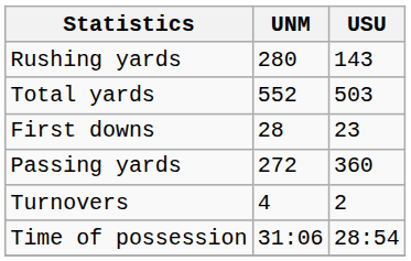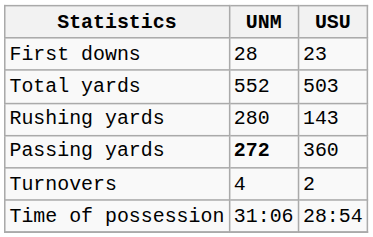rows swapped: First downs <-> Rushing yards
Passing yards | UNM: normal -> bold
